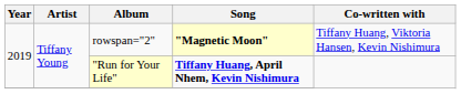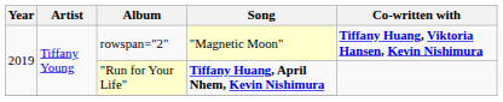rowspan="2" | Song: bold -> normal
rowspan="2" | Co-written with: normal -> bold
